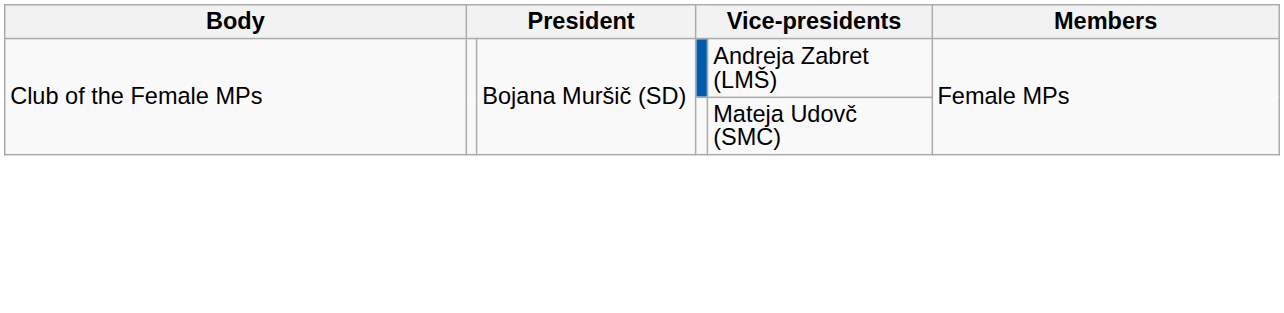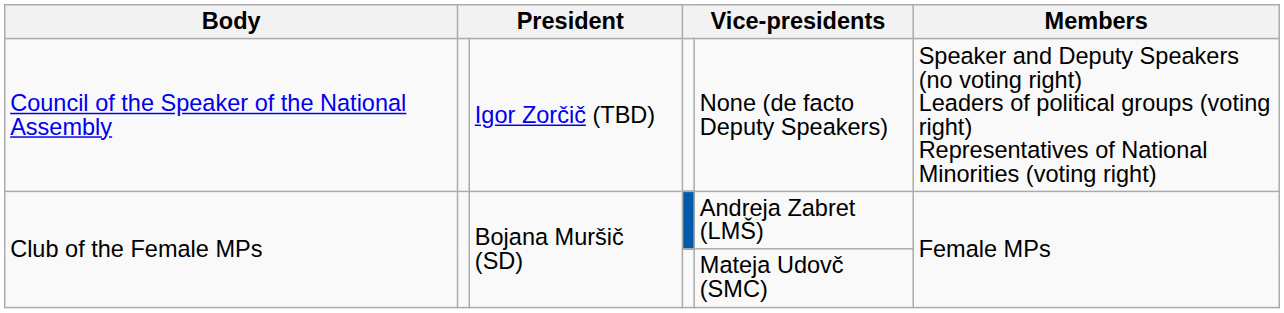+ row: Council of the Speaker of the National Assembly | Igor Zorčič (TBD) | None (de facto Deputy Speakers) | Speaker and Deputy Speakers (no voting right) Leaders of political groups (voting right) Representatives of National Minorities (voting right)
